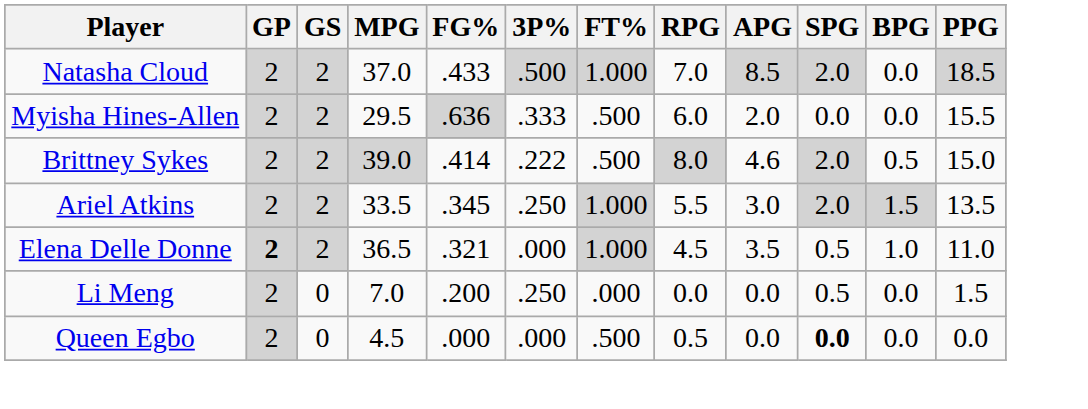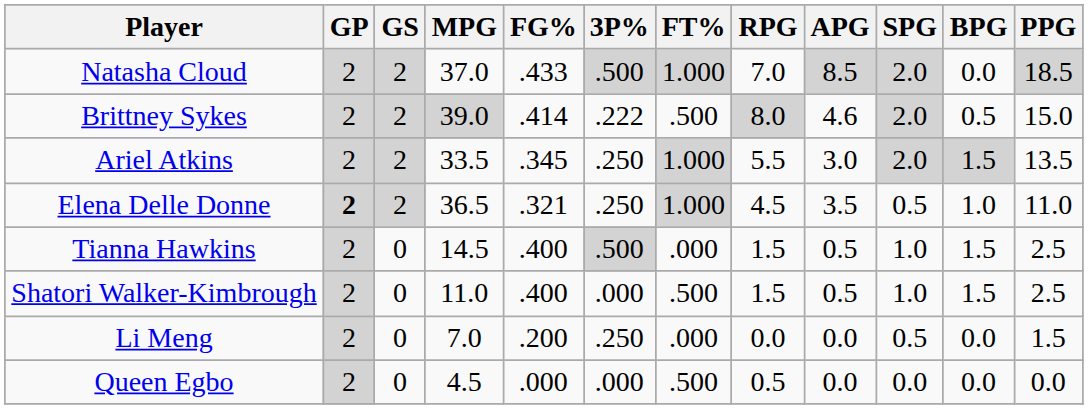- row: Myisha Hines-Allen | 2 | 2 | 29.5 | .636 | .333 | .500 | 6.0 | 2.0 | 0.0 | 0.0 | 15.5
Elena Delle Donne | 3P%: .000 -> .250
+ row: Tianna Hawkins | 2 | 0 | 14.5 | .400 | .500 | .000 | 1.5 | 0.5 | 1.0 | 1.5 | 2.5
+ row: Shatori Walker-Kimbrough | 2 | 0 | 11.0 | .400 | .000 | .500 | 1.5 | 0.5 | 1.0 | 1.5 | 2.5
Queen Egbo | SPG: bold -> normal
